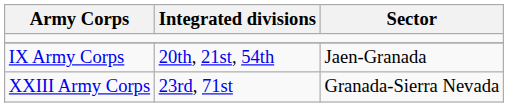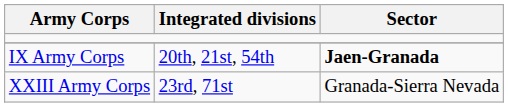IX Army Corps | Sector: normal -> bold
